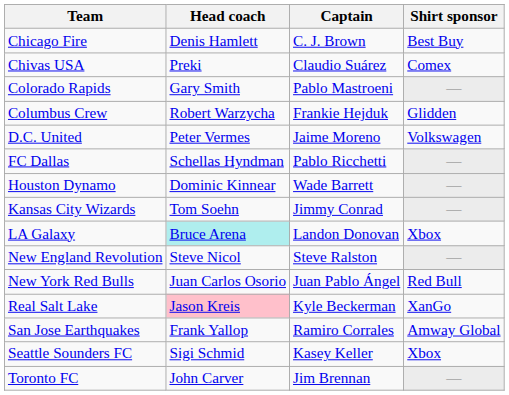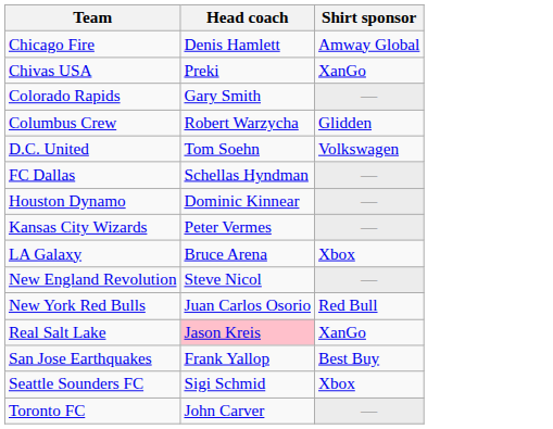- column: Captain | C. J. Brown | Claudio Suárez | Pablo Mastroeni | Frankie Hejduk | Jaime Moreno | Pablo Ricchetti | Wade Barrett | Jimmy Conrad | Landon Donovan | Steve Ralston | Juan Pablo Ángel | Kyle Beckerman | Ramiro Corrales | Kasey Keller | Jim Brennan
Chicago Fire | Shirt sponsor: Best Buy -> Amway Global
Chivas USA | Shirt sponsor: Comex -> XanGo
D.C. United | Head coach: Peter Vermes -> Tom Soehn
Kansas City Wizards | Head coach: Tom Soehn -> Peter Vermes
LA Galaxy | Head coach: paleturquoise background -> no background
San Jose Earthquakes | Shirt sponsor: Amway Global -> Best Buy
